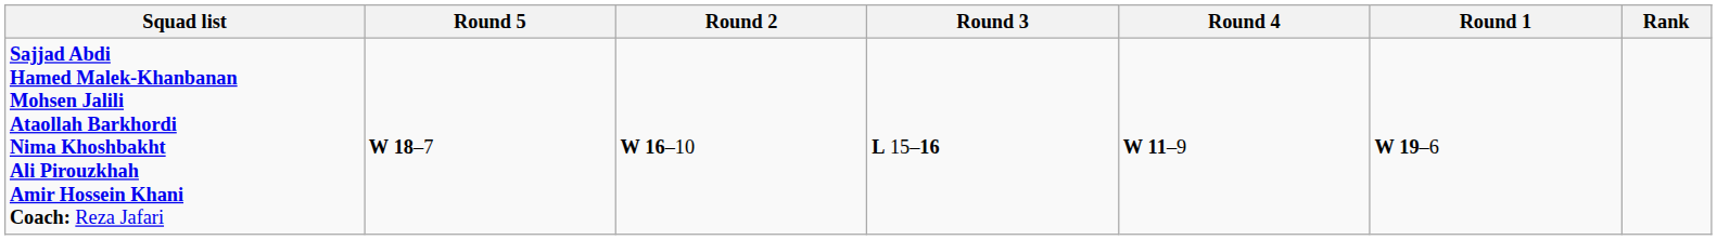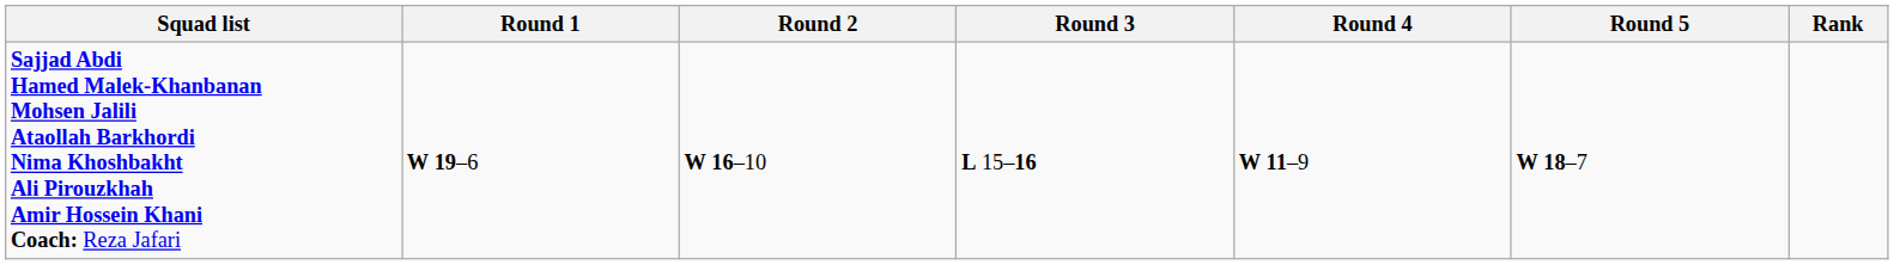columns swapped: Round 1 <-> Round 5
